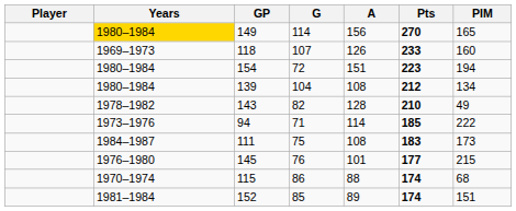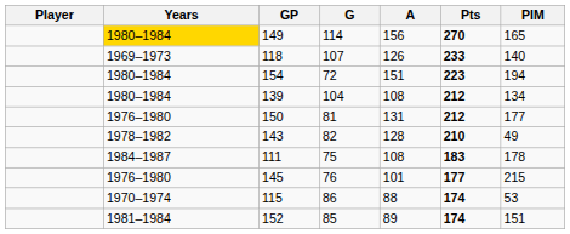118 | PIM: 160 -> 140
+ row: 1976–1980 | 150 | 81 | 131 | 212 | 177
- row: 1973–1976 | 94 | 71 | 114 | 185 | 222
111 | PIM: 173 -> 178
115 | PIM: 68 -> 53
